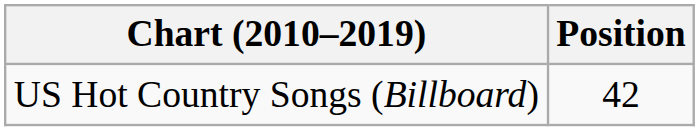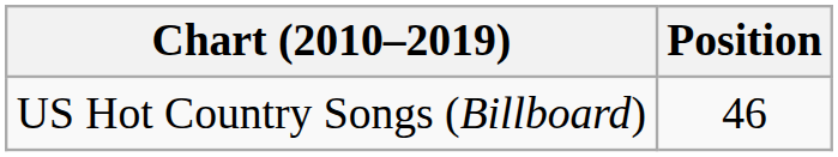US Hot Country Songs (Billboard) | Position: 42 -> 46
